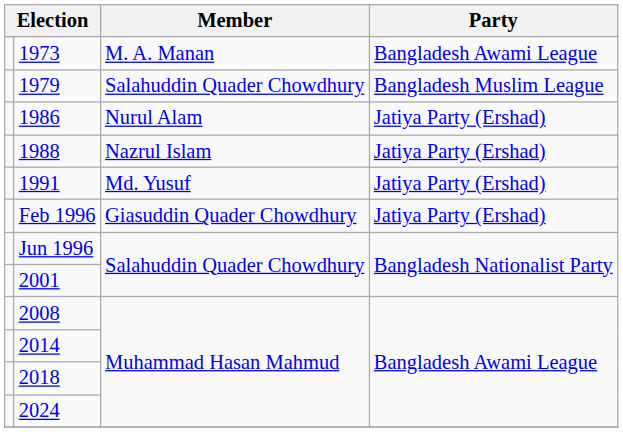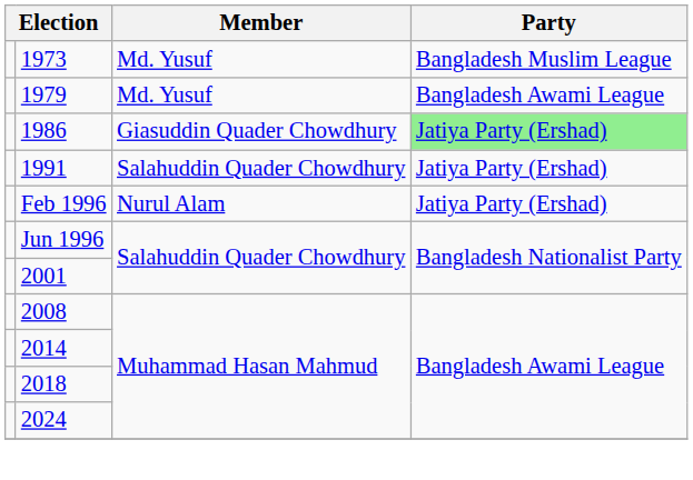1973 | Member: M. A. Manan -> Md. Yusuf
1973 | Party: Bangladesh Awami League -> Bangladesh Muslim League
1979 | Member: Salahuddin Quader Chowdhury -> Md. Yusuf
1979 | Party: Bangladesh Muslim League -> Bangladesh Awami League
1986 | Member: Nurul Alam -> Giasuddin Quader Chowdhury
1986 | Party: no background -> lightgreen background
- row: 1988 | Nazrul Islam | Jatiya Party (Ershad)
1991 | Member: Md. Yusuf -> Salahuddin Quader Chowdhury
Feb 1996 | Member: Giasuddin Quader Chowdhury -> Nurul Alam
